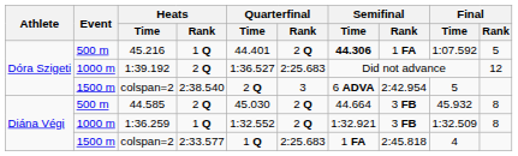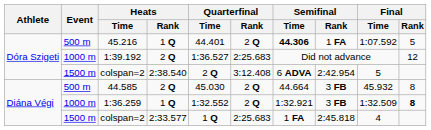colspan=2 / 2:38.540 | Quarterfinal / Rank: 3 -> 3:12.408
1:36.259 | Final / Rank: normal -> bold
